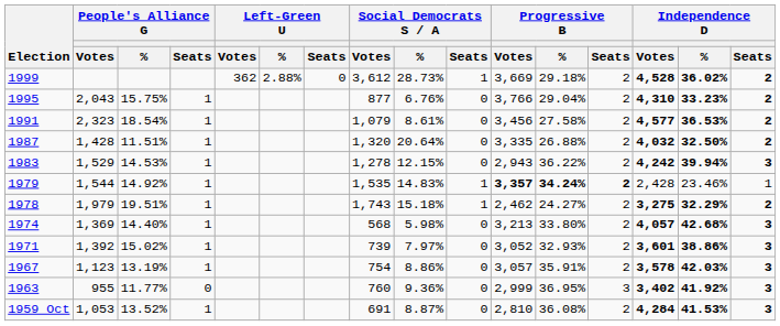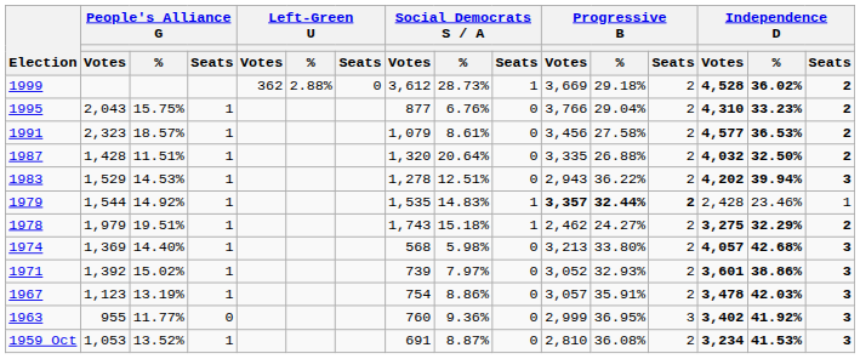1991 | People's Alliance G / %: 18.54% -> 18.57%
1983 | Social Democrats S / A / %: 12.15% -> 12.51%
1983 | Independence D / Votes: 4,242 -> 4,202
1979 | Progressive B / %: 34.24% -> 32.44%
1967 | Independence D / Votes: 3,578 -> 3,478
1959 Oct | Independence D / Votes: 4,284 -> 3,234
